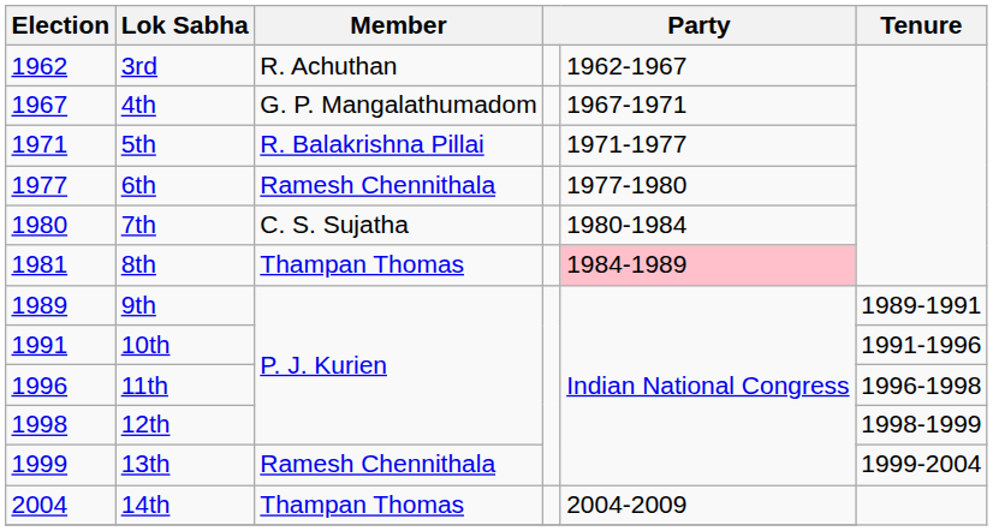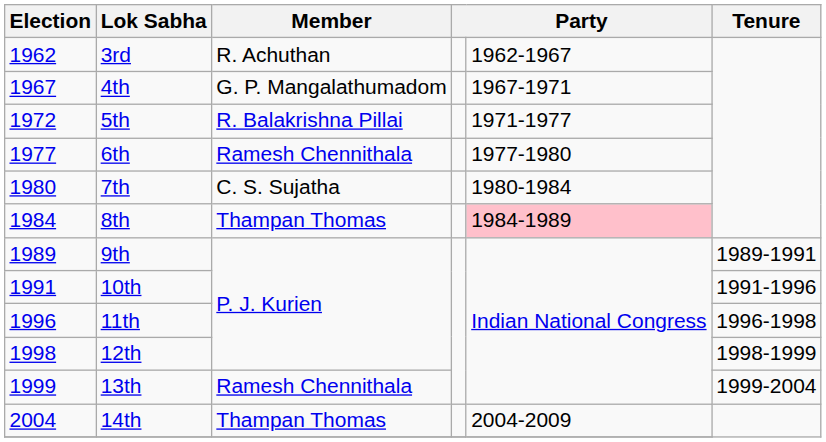5th | Election: 1971 -> 1972
8th | Election: 1981 -> 1984
